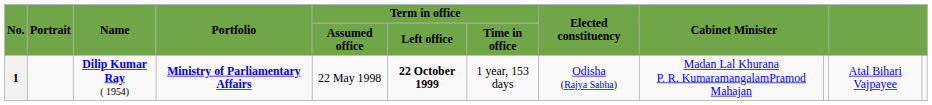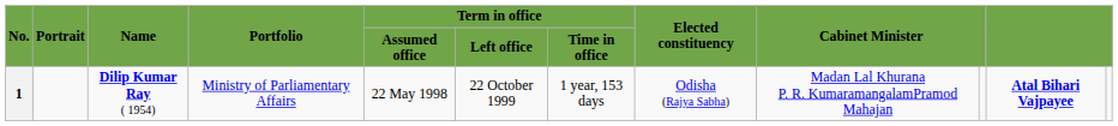1 | Portfolio: bold -> normal
1 | Term in office / Left office: bold -> normal
1 | column 11: normal -> bold
